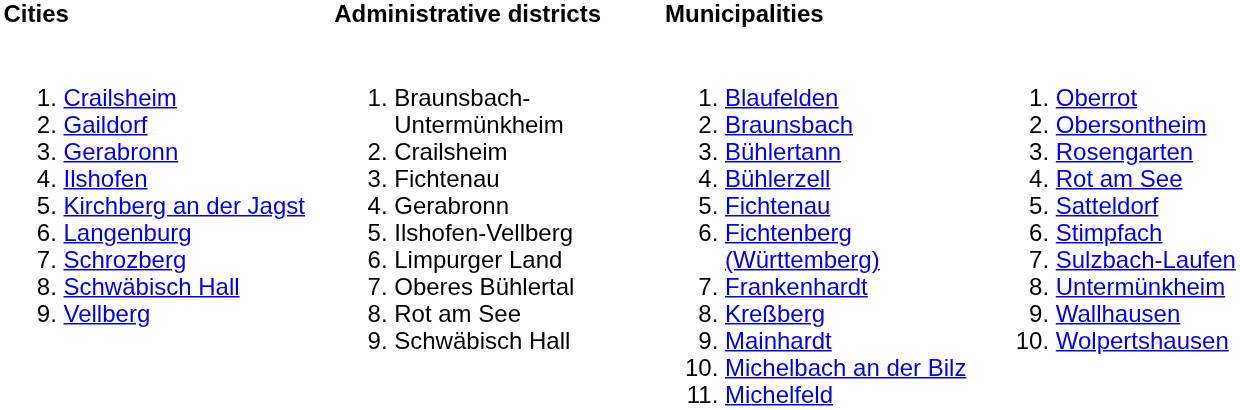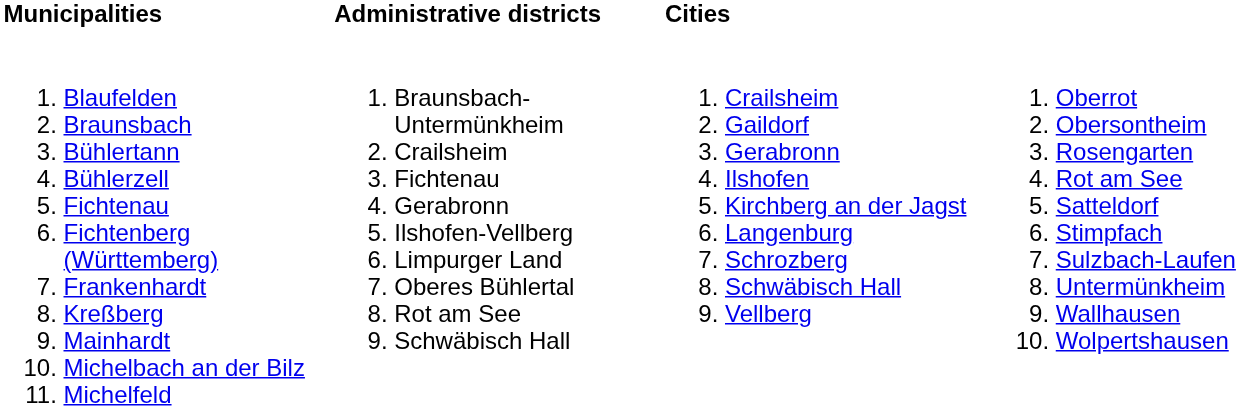columns swapped: Cities <-> Municipalities
